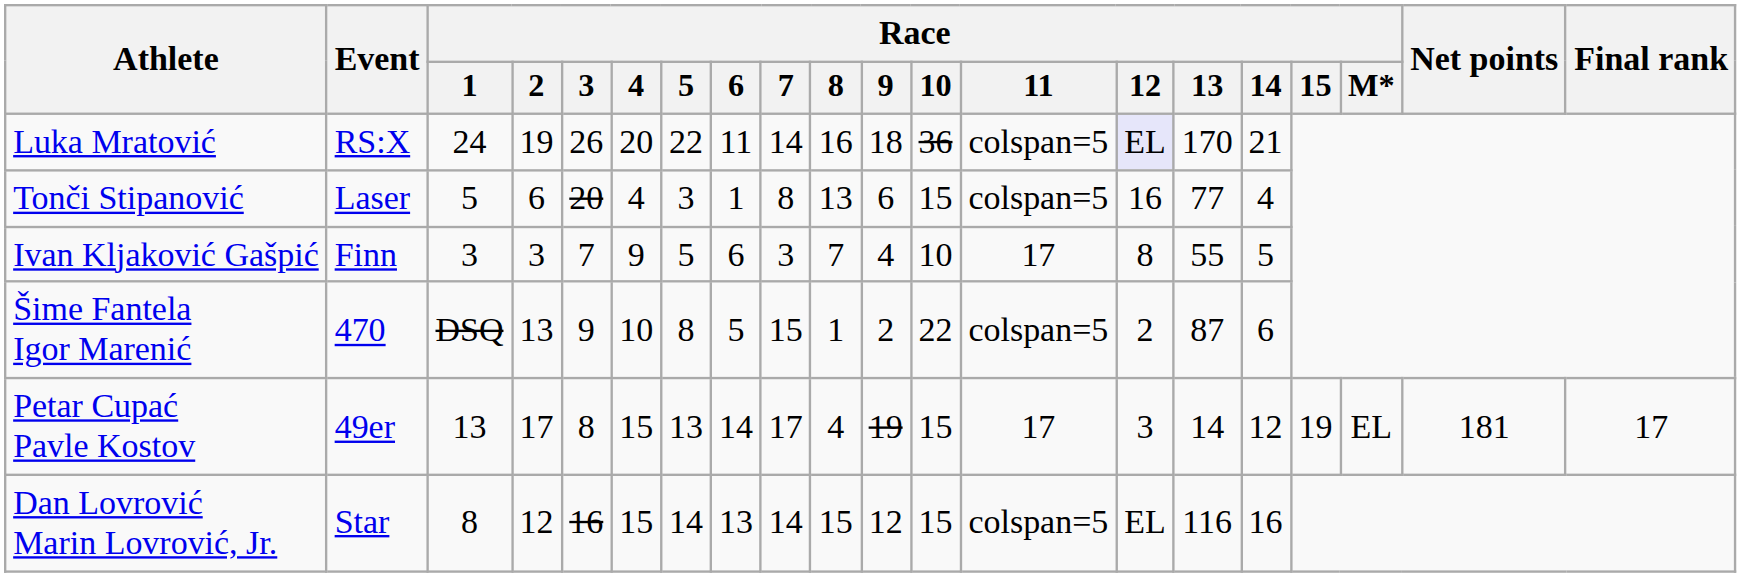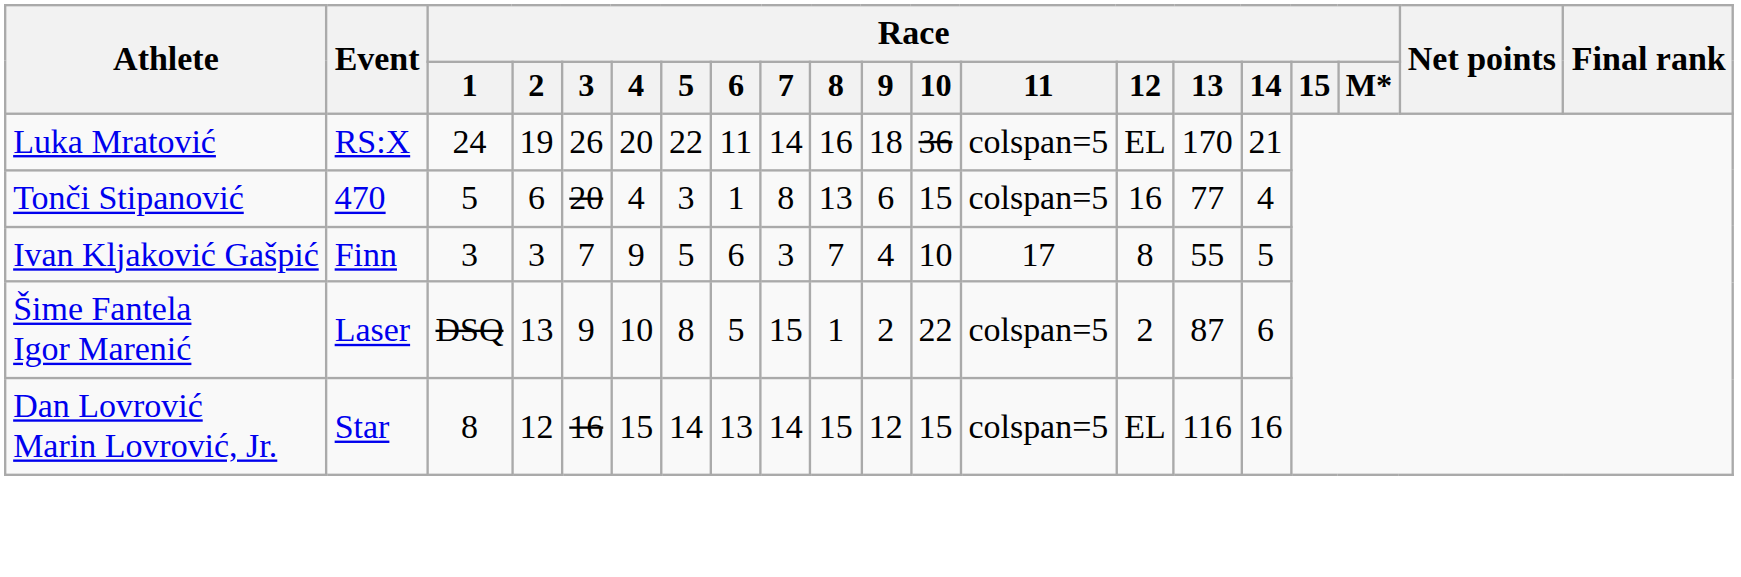Luka Mratović | Race / 12: lavender background -> no background
Tonči Stipanović | Event: Laser -> 470
Šime Fantela Igor Marenić | Event: 470 -> Laser
- row: Petar Cupać Pavle Kostov | 49er | 13 | 17 | 8 | 15 | 13 | 14 | 17 | 4 | 19 | 15 | 17 | 3 | 14 | 12 | 19 | EL | 181 | 17
